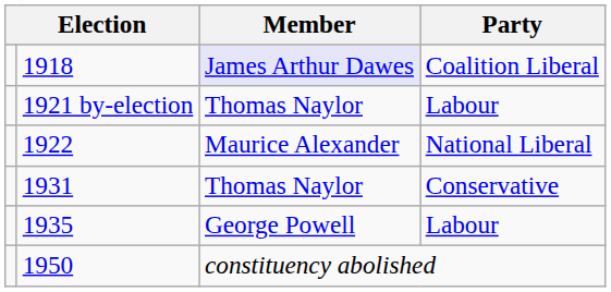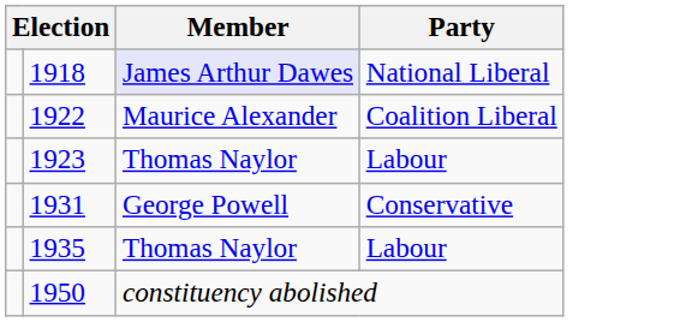1918 | Party: Coalition Liberal -> National Liberal
- row: 1921 by-election | Thomas Naylor | Labour
1922 | Party: National Liberal -> Coalition Liberal
+ row: 1923 | Thomas Naylor | Labour
1931 | Member: Thomas Naylor -> George Powell
1935 | Member: George Powell -> Thomas Naylor
